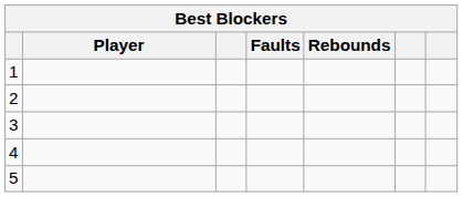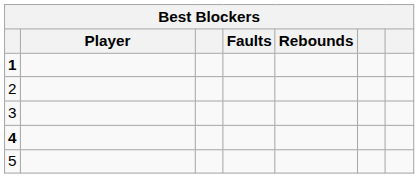1 | column 1: normal -> bold
4 | column 1: normal -> bold
